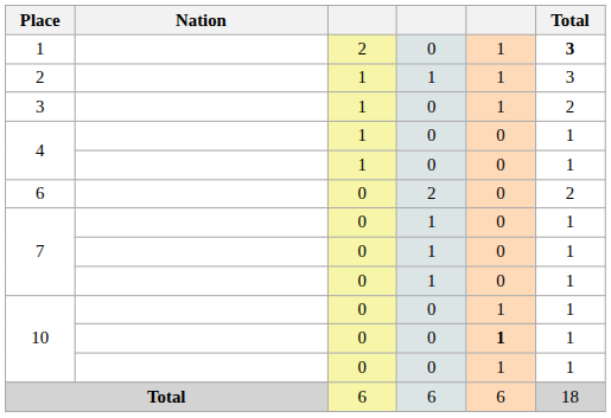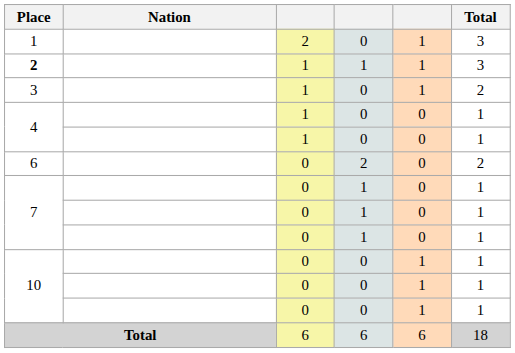row 2 | Total: bold -> normal
row 3 | Place: normal -> bold
row 12 | column 5: bold -> normal
